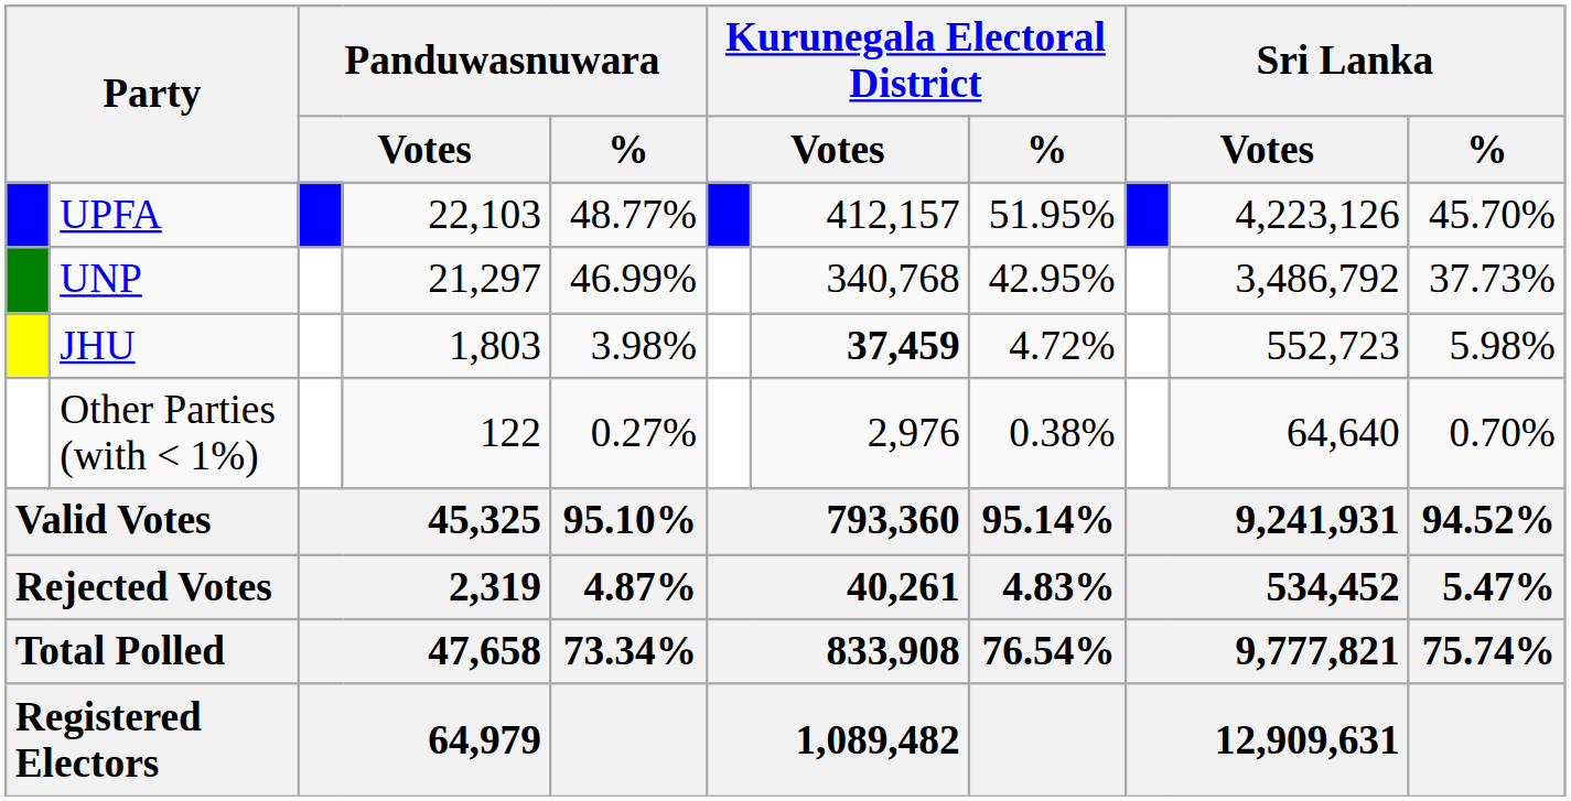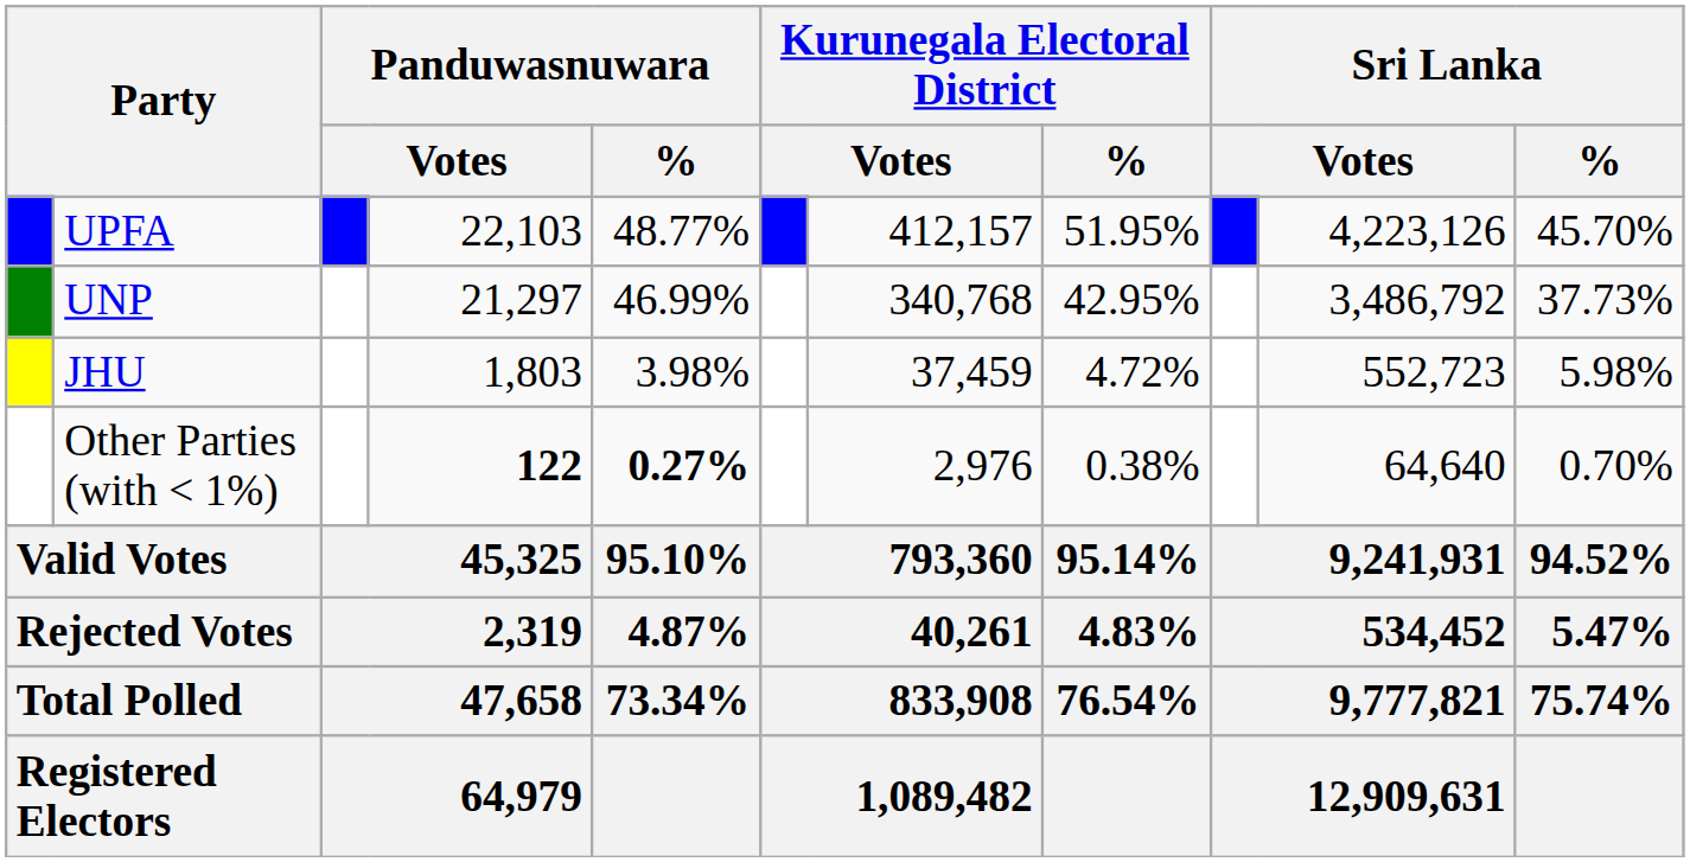JHU | column 7: bold -> normal
Other Parties (with < 1%) | column 4: normal -> bold
Other Parties (with < 1%) | Panduwasnuwara / %: normal -> bold
